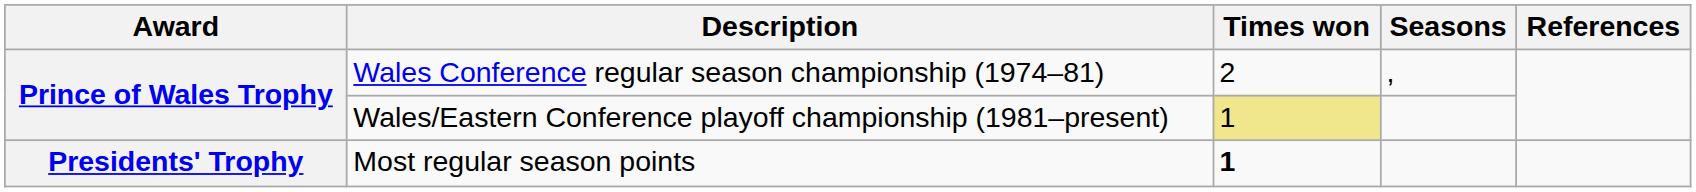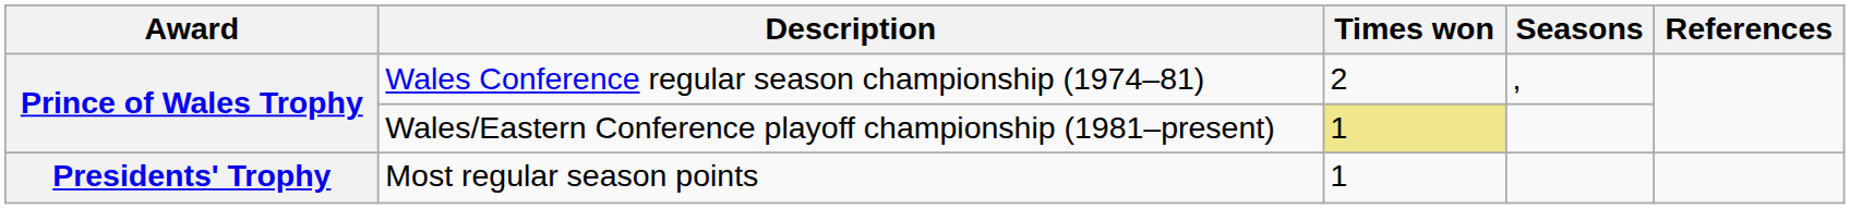Most regular season points | Times won: bold -> normal
